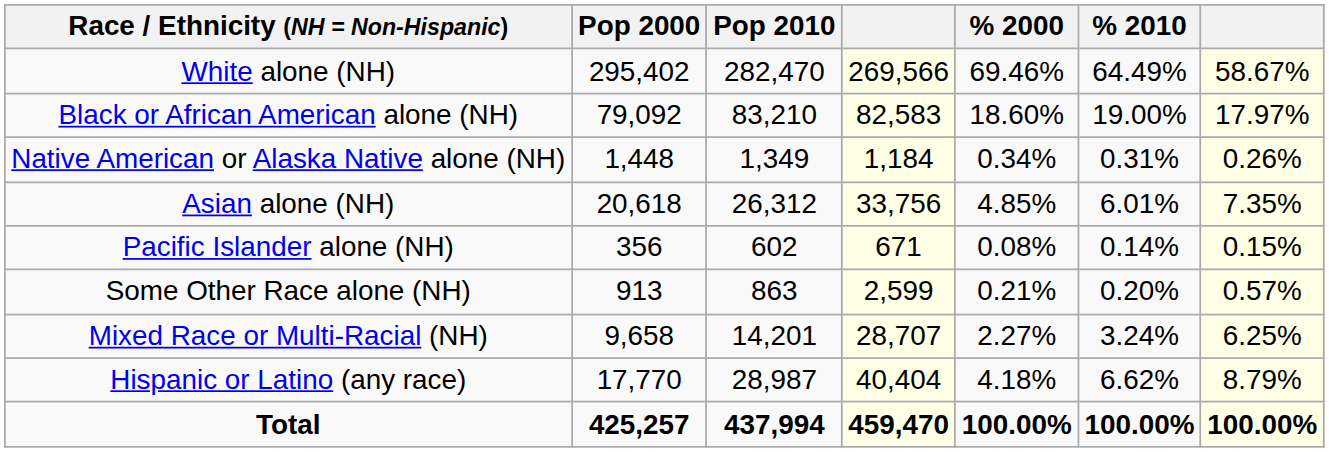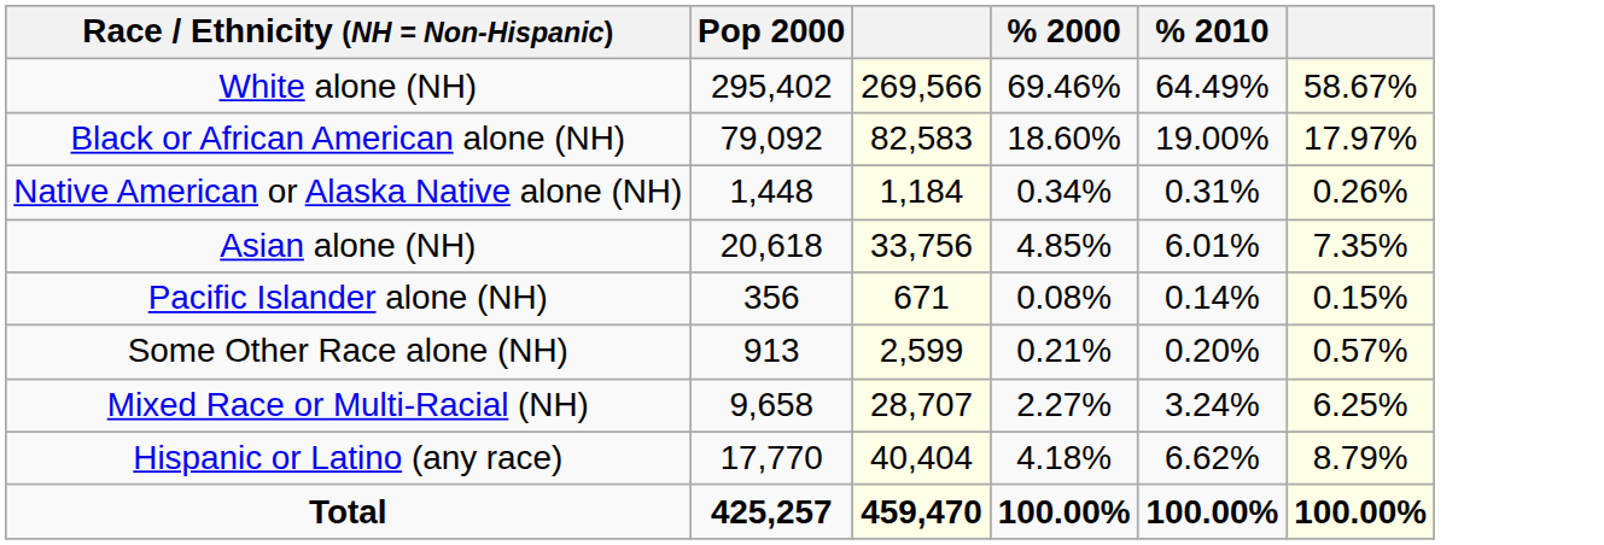- column: Pop 2010 | 282,470 | 83,210 | 1,349 | 26,312 | 602 | 863 | 14,201 | 28,987 | 437,994
